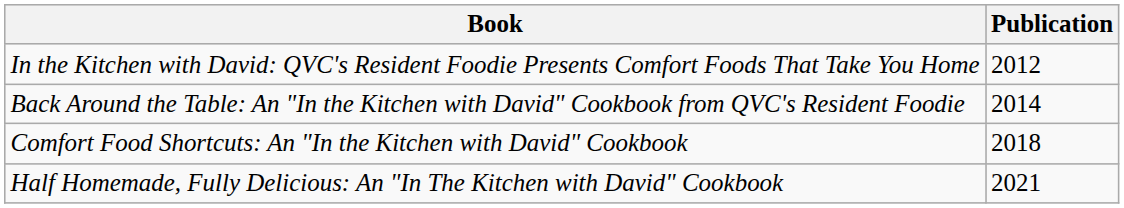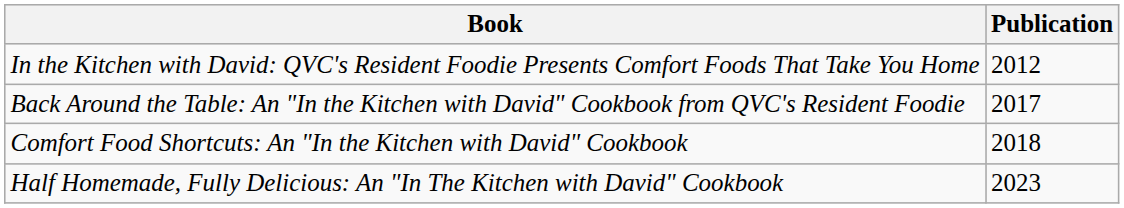row 3 | Publication: 2014 -> 2017
row 5 | Publication: 2021 -> 2023
